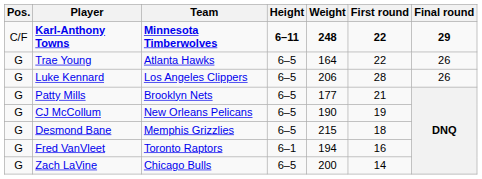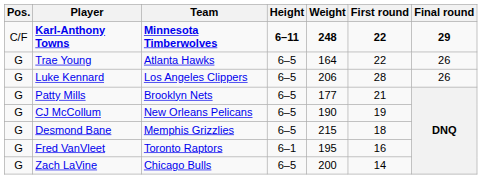Fred VanVleet | Weight: 194 -> 195
